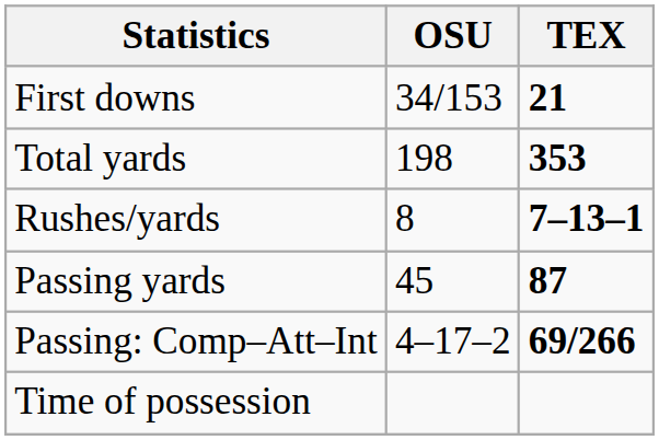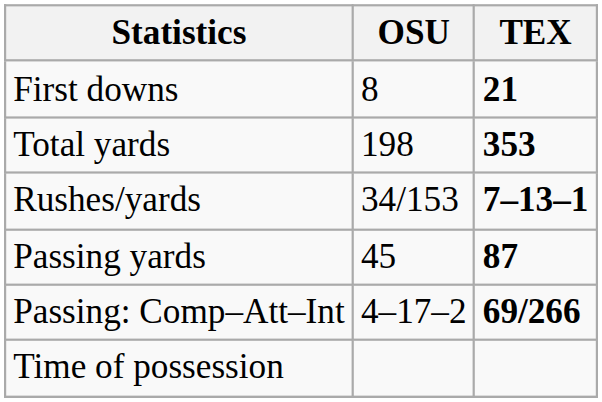First downs | OSU: 34/153 -> 8
Rushes/yards | OSU: 8 -> 34/153
